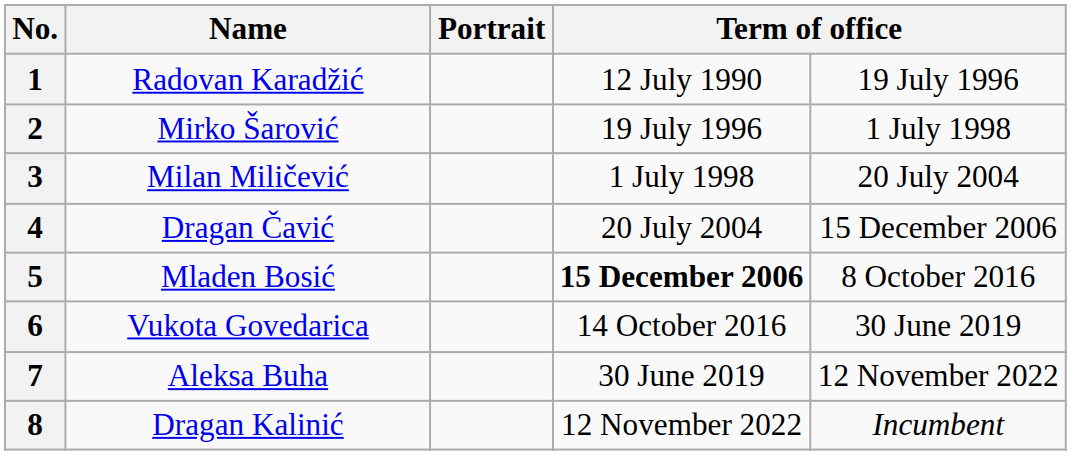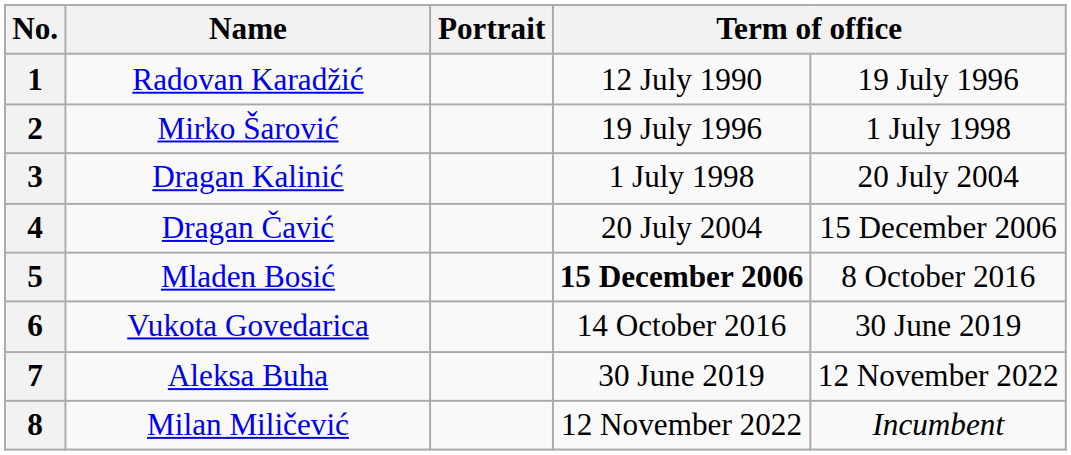3 | Name: Milan Miličević -> Dragan Kalinić
8 | Name: Dragan Kalinić -> Milan Miličević
